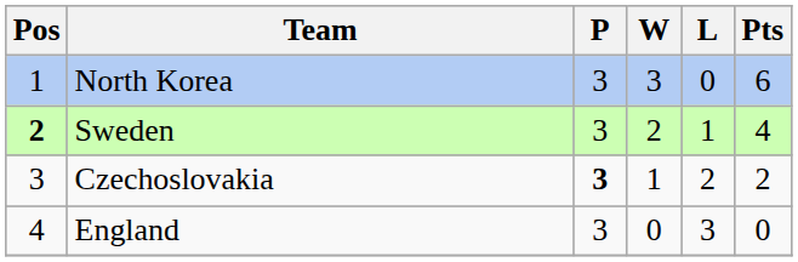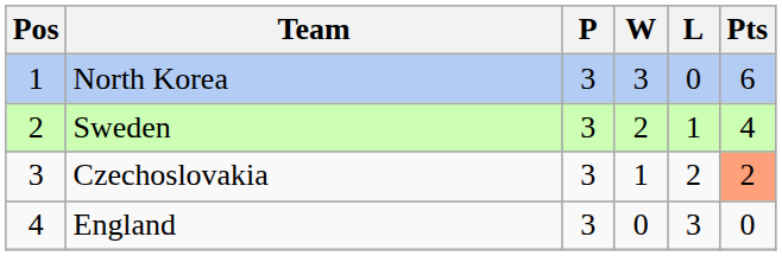Sweden | Pos: bold -> normal
Czechoslovakia | P: bold -> normal
Czechoslovakia | Pts: no background -> lightsalmon background
